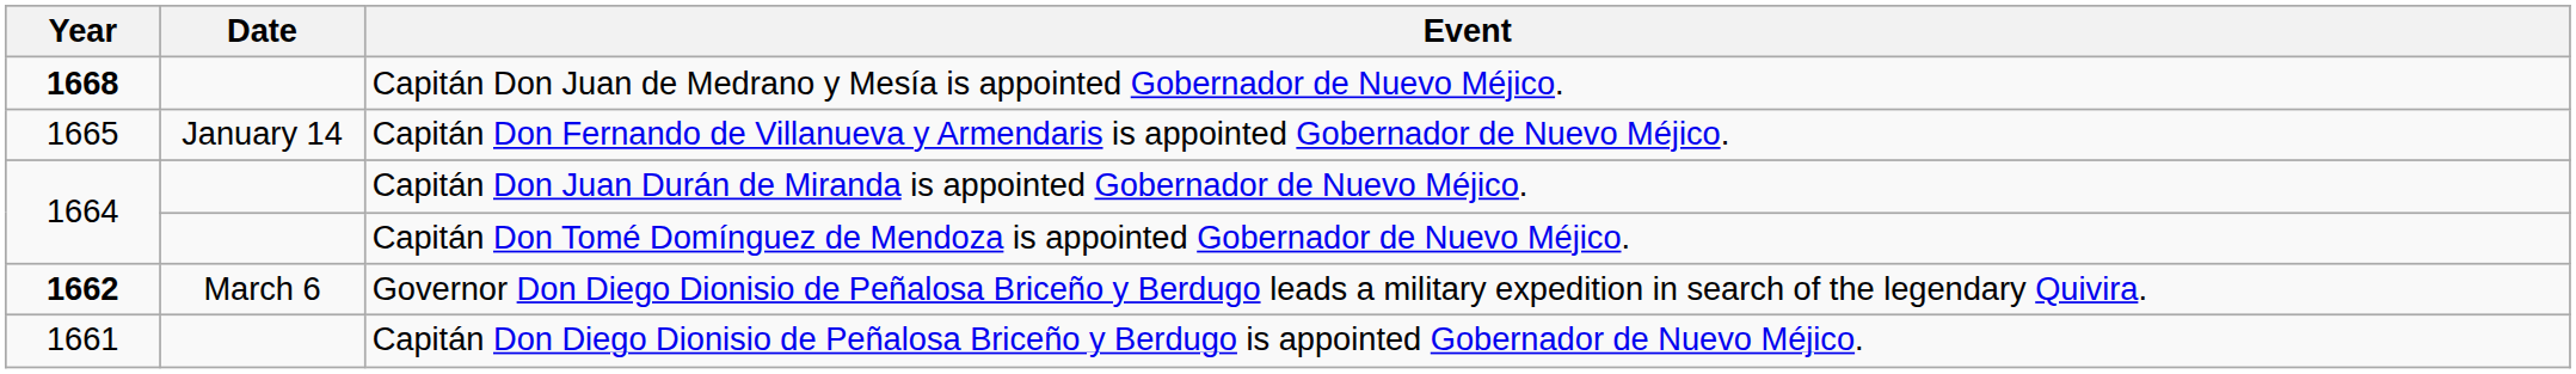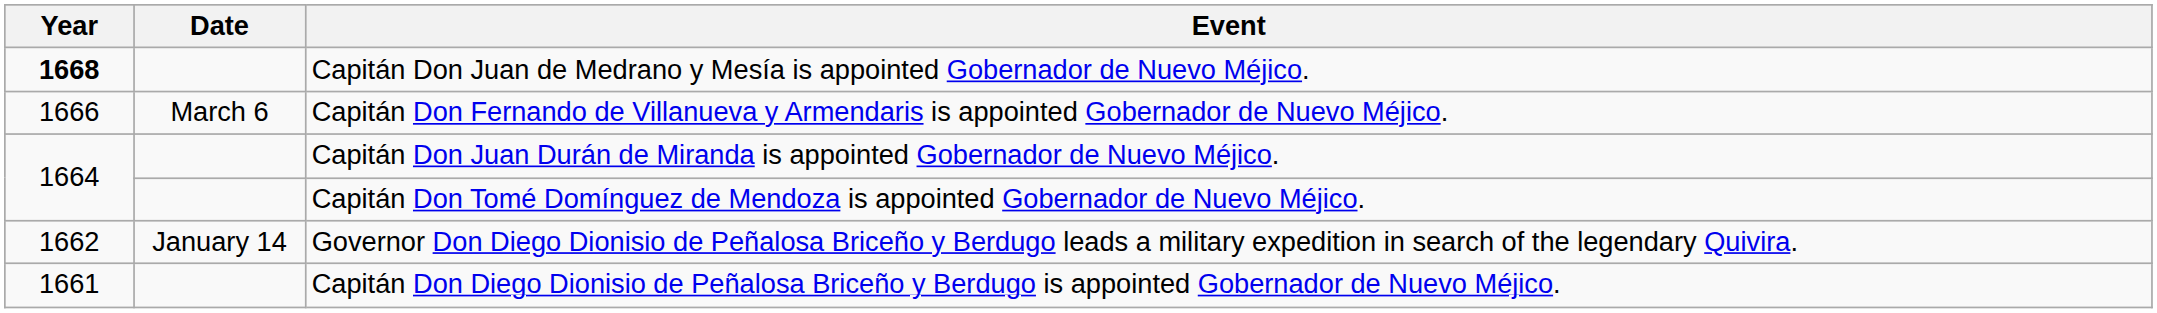row 3 | Year: 1665 -> 1666
row 3 | Date: January 14 -> March 6
row 6 | Year: bold -> normal
row 6 | Date: March 6 -> January 14
